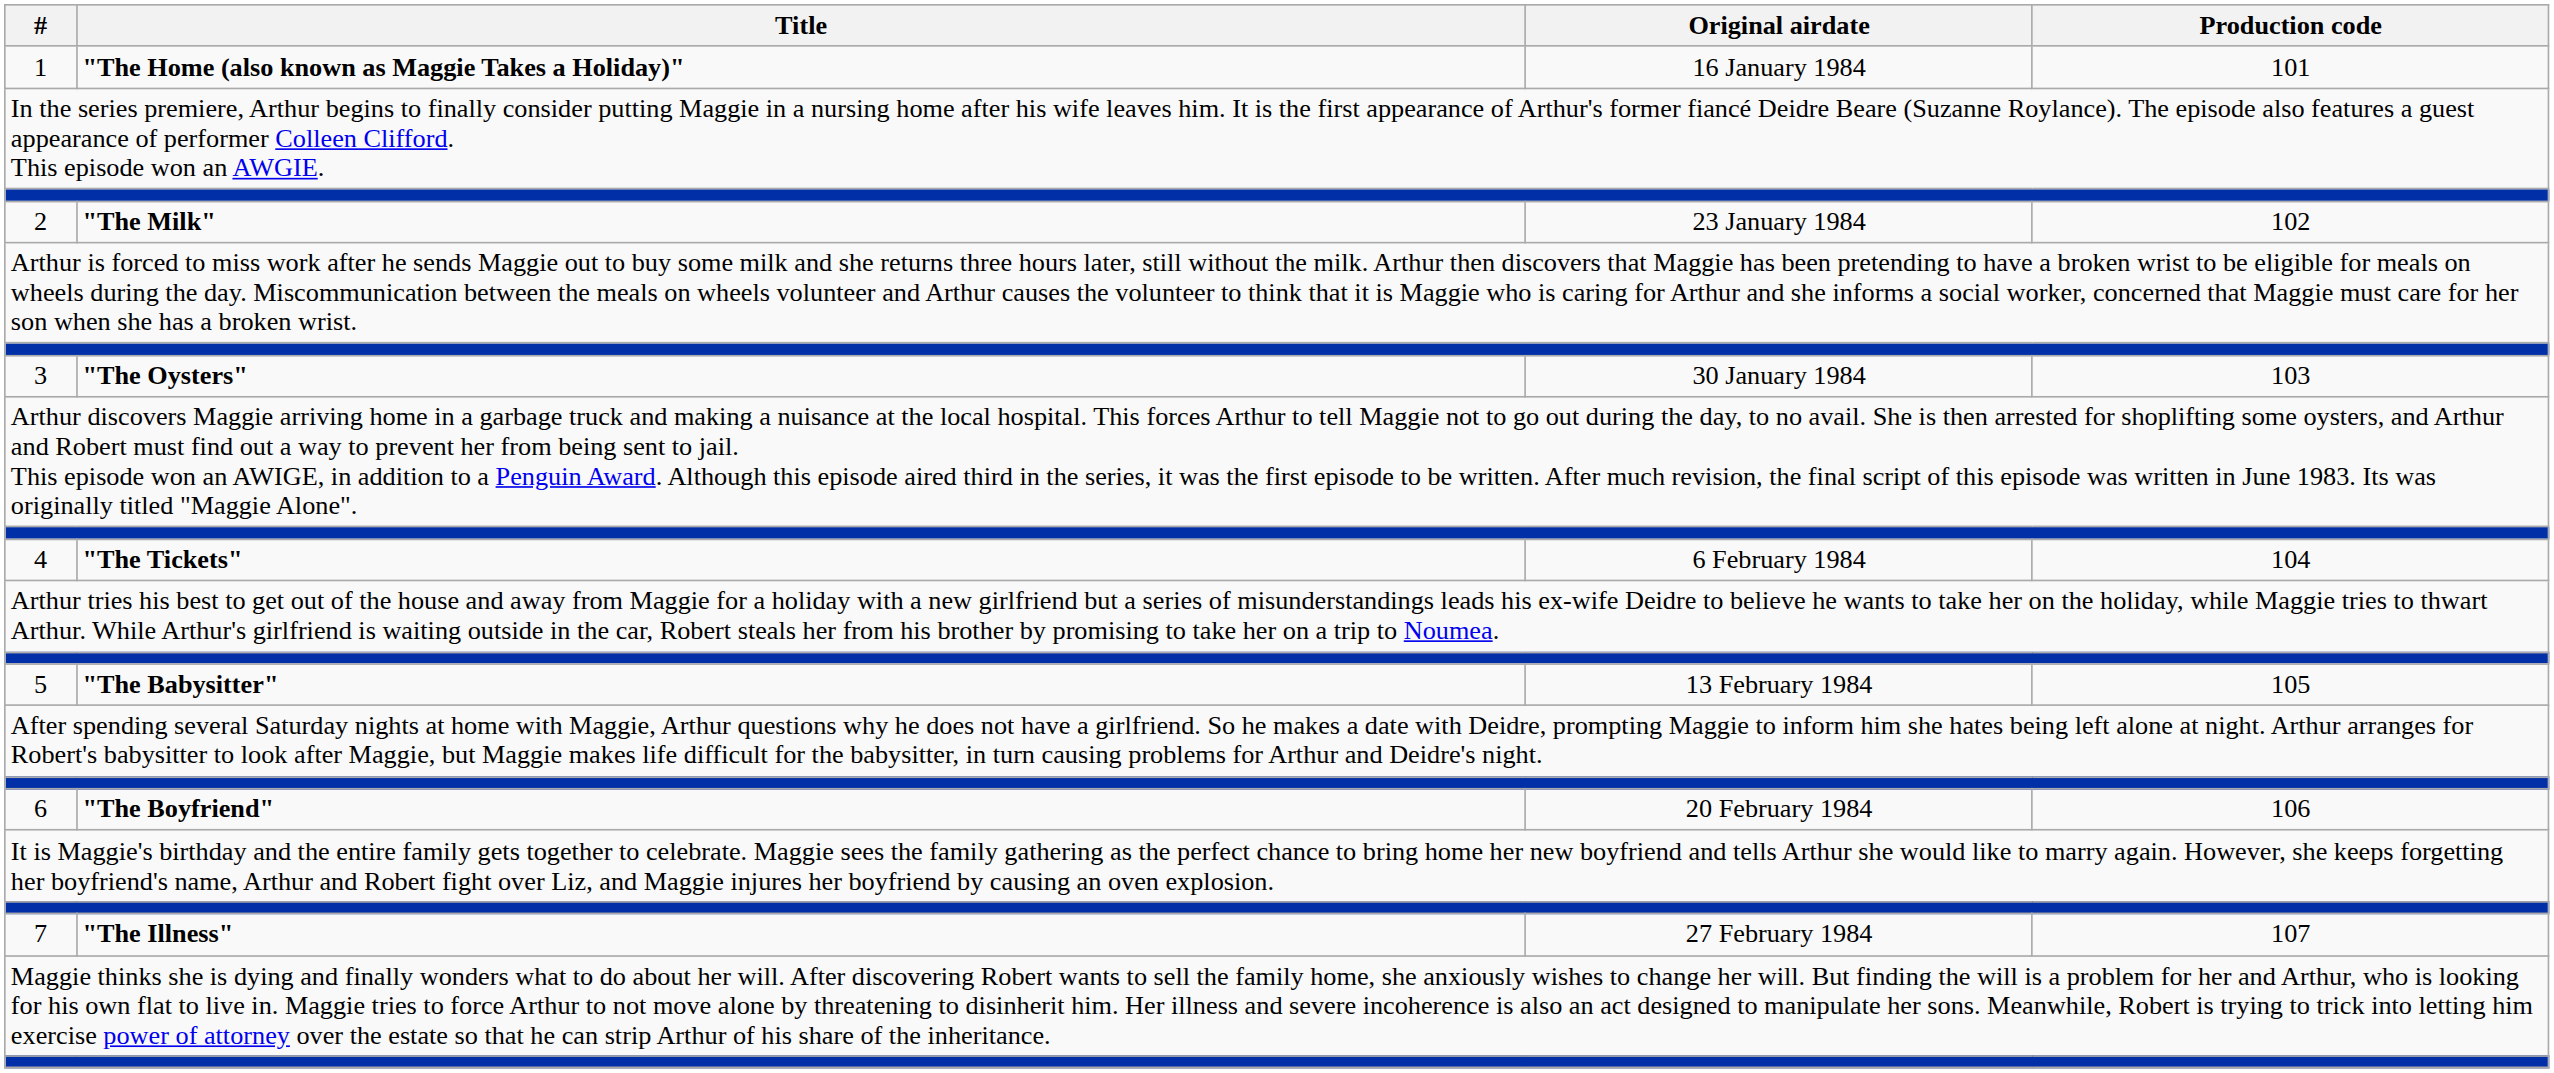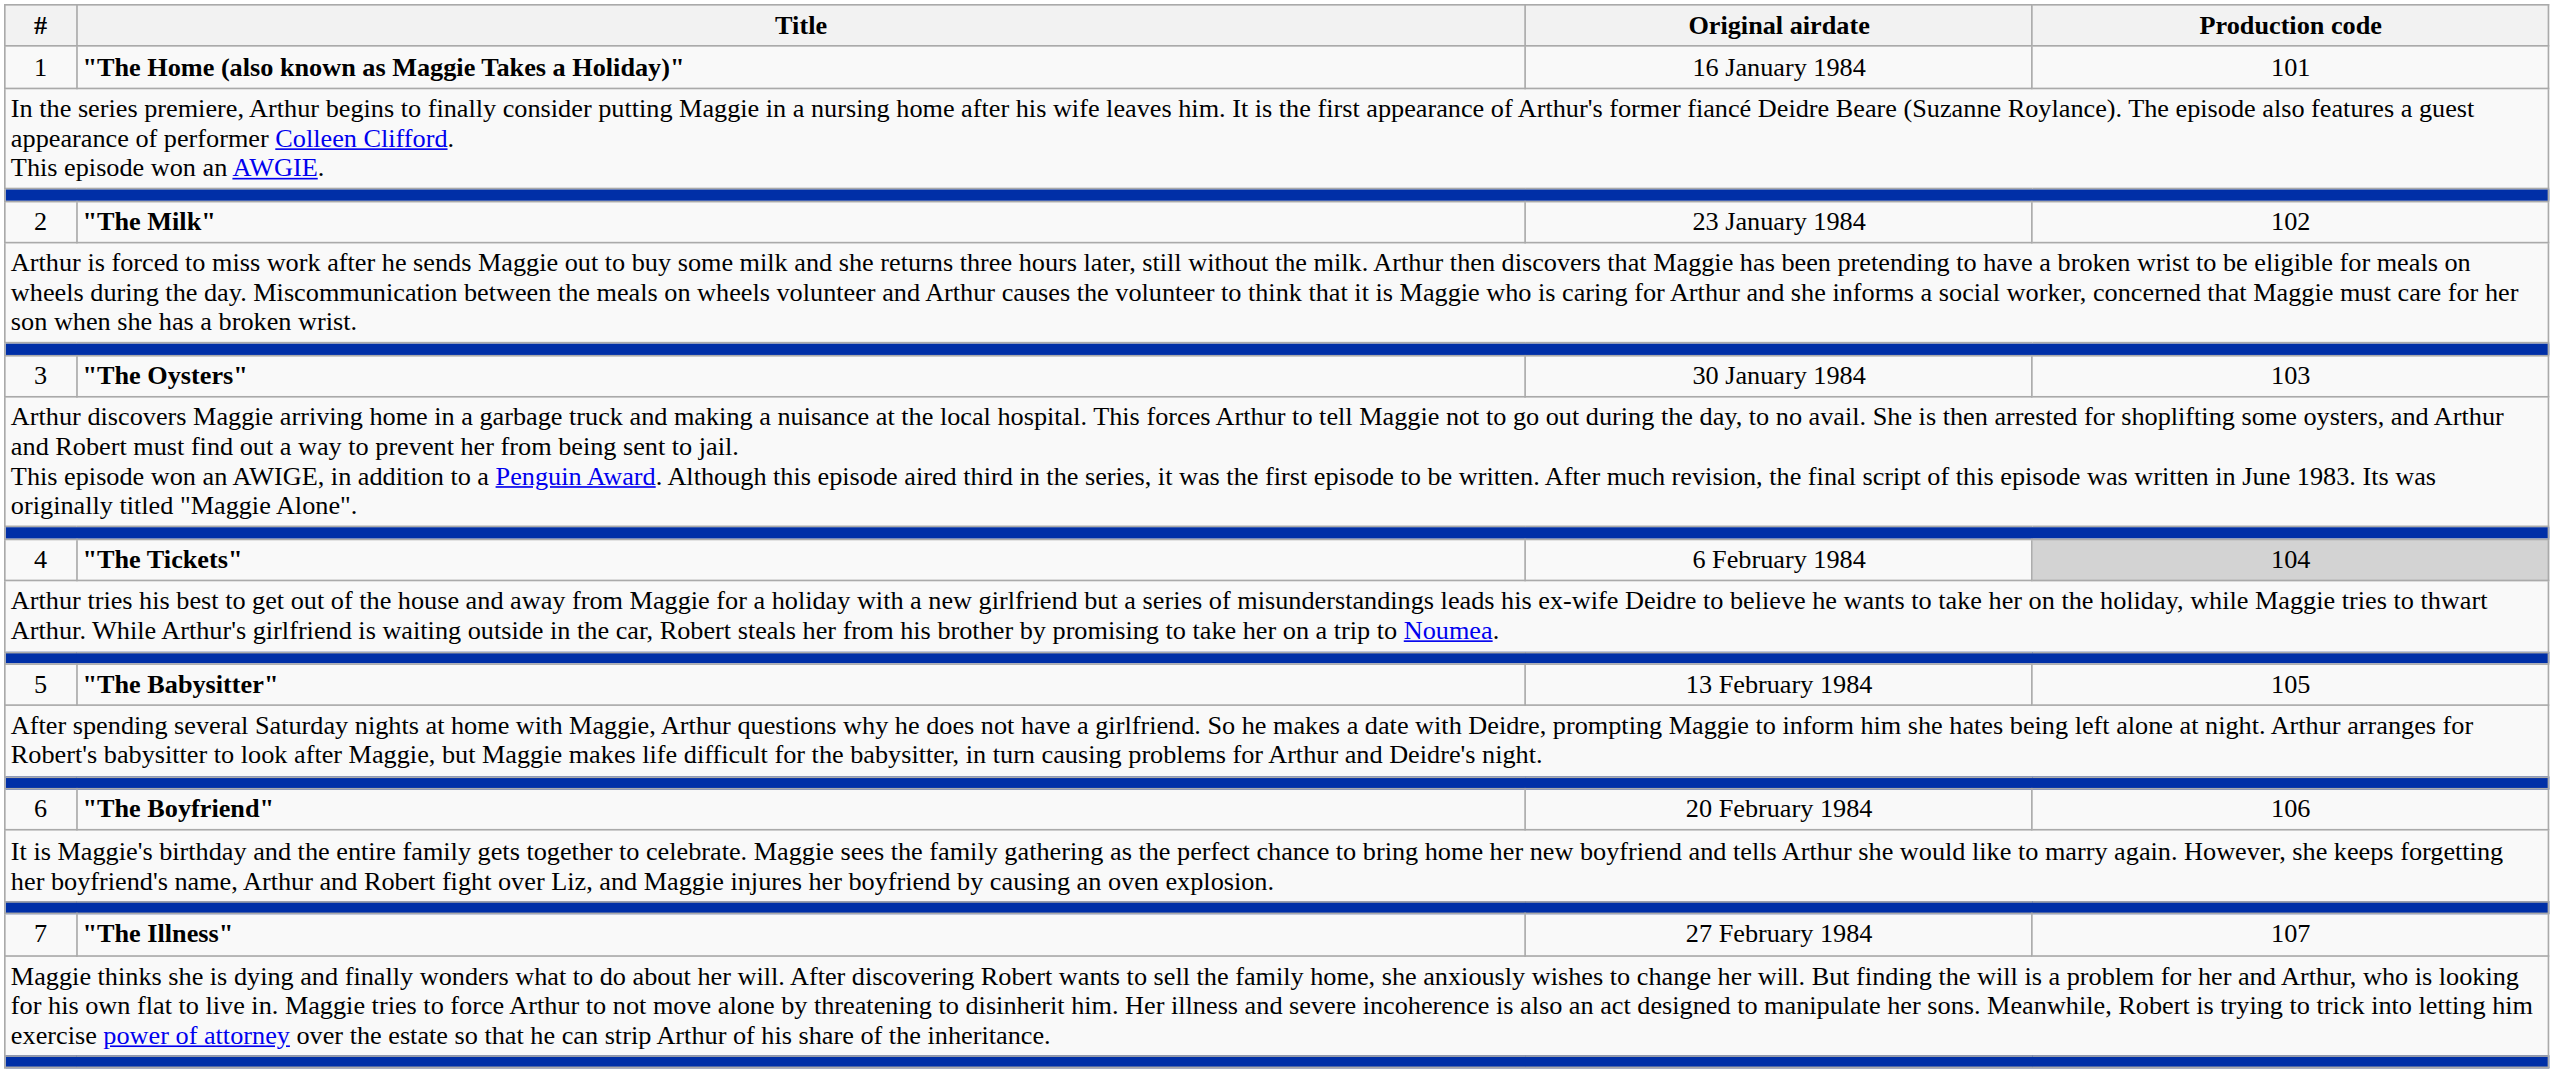4 | Production code: no background -> lightgrey background
